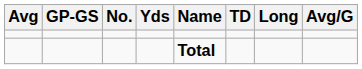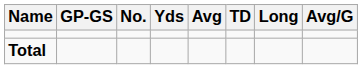columns swapped: Name <-> Avg
